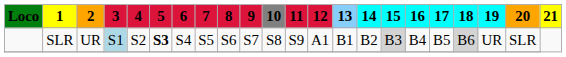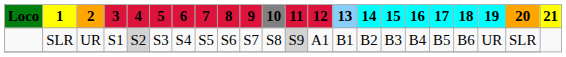row 2 | 3: lightblue background -> no background
row 2 | 4: no background -> lightgrey background
row 2 | 5: bold -> normal
row 2 | 11: no background -> lightgrey background
row 2 | 15: lightgrey background -> no background
row 2 | 18: lightgrey background -> no background
